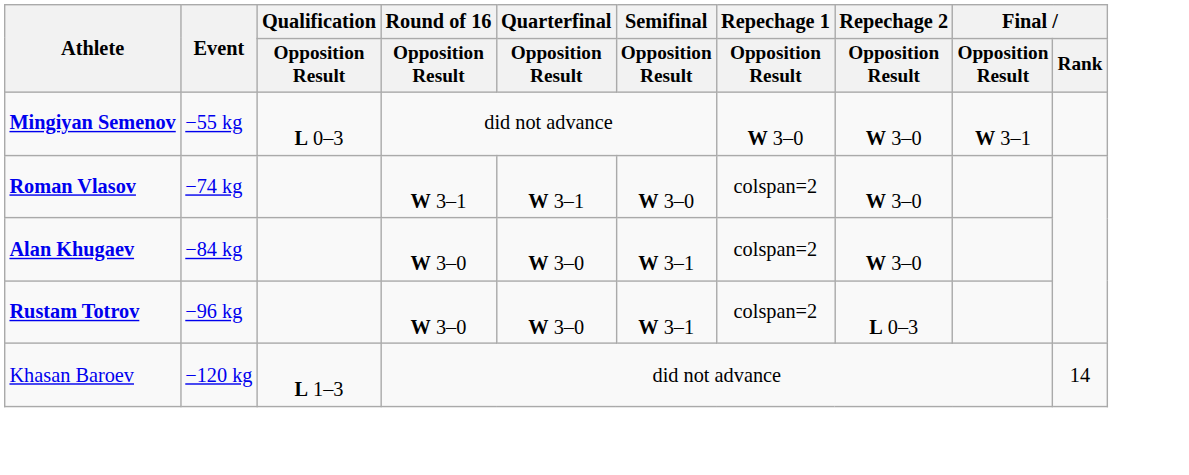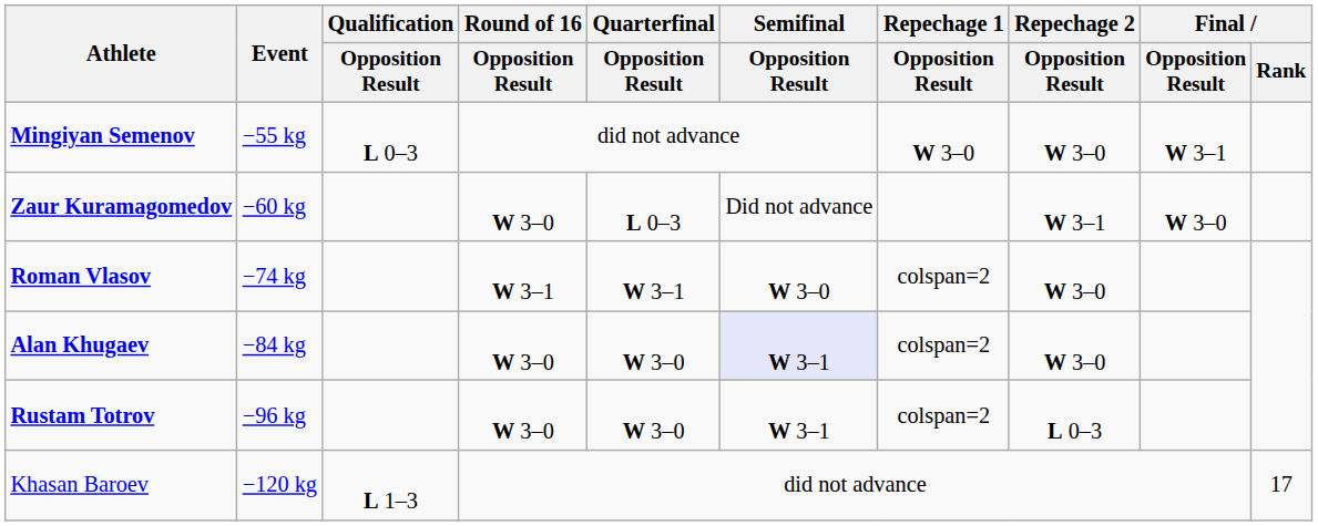+ row: Zaur Kuramagomedov | −60 kg | W 3–0 | L 0–3 | Did not advance | W 3–1 | W 3–0
Alan Khugaev | Semifinal / Opposition Result: no background -> lavender background
Khasan Baroev | Final / Rank: 14 -> 17
